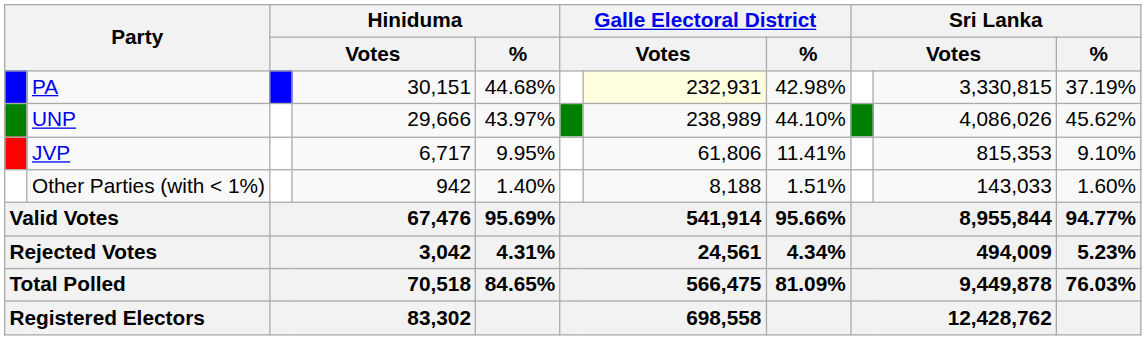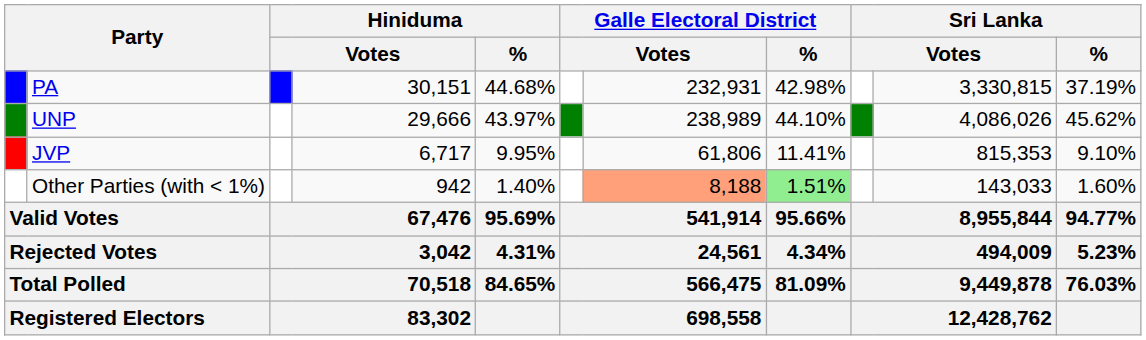PA | column 7: lightyellow background -> no background
Other Parties (with < 1%) | column 7: no background -> lightsalmon background
Other Parties (with < 1%) | Galle Electoral District / %: no background -> lightgreen background
